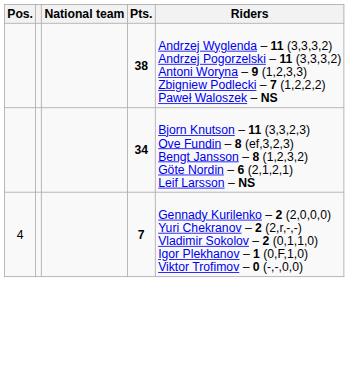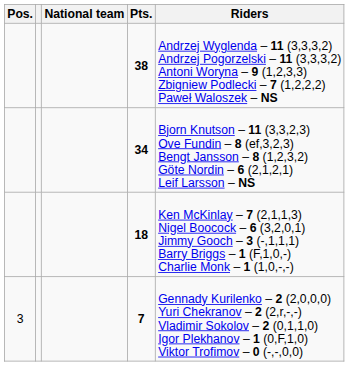+ row: 18 | Ken McKinlay – 7 (2,1,1,3) Nigel Boocock – 6 (3,2,0,1) Jimmy Gooch – 3 (-,1,1,1) Barry Briggs – 1 (F,1,0,-) Charlie Monk – 1 (1,0,-,-)
7 | Pos.: 4 -> 3
